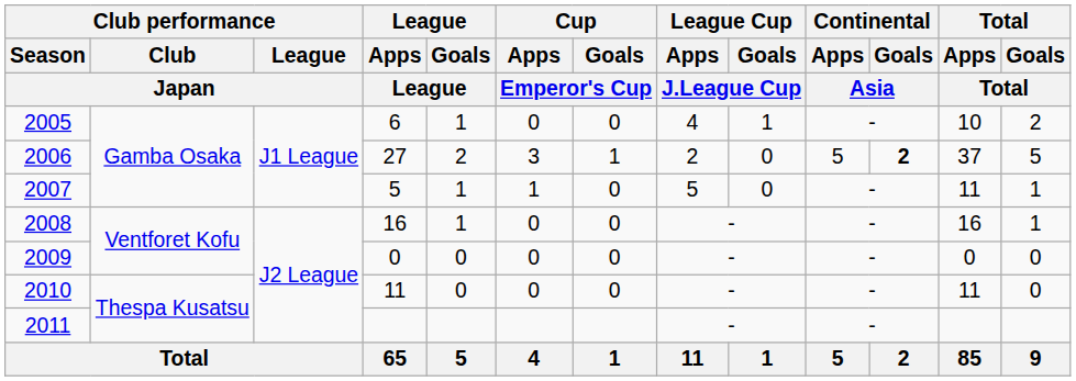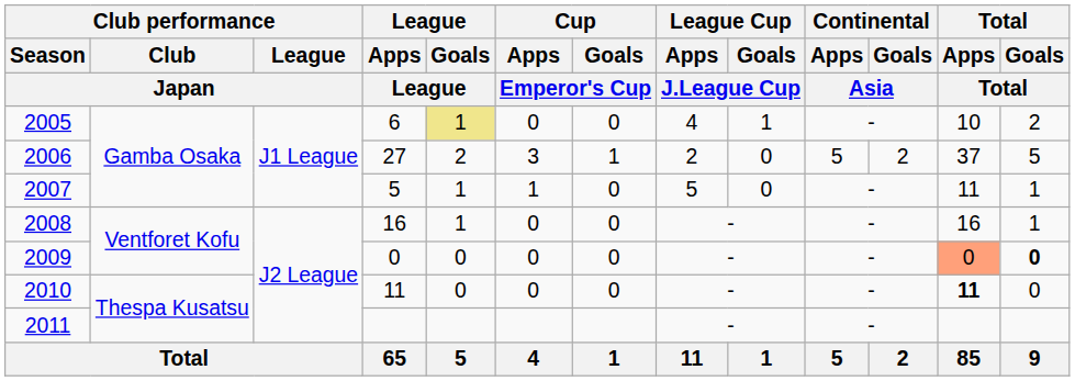2005 | League / Goals / League: no background -> khaki background
2006 | Continental / Goals / Asia: bold -> normal
2009 | Total / Apps / Total: no background -> lightsalmon background
2009 | Total / Goals / Total: normal -> bold
2010 | Total / Apps / Total: normal -> bold
